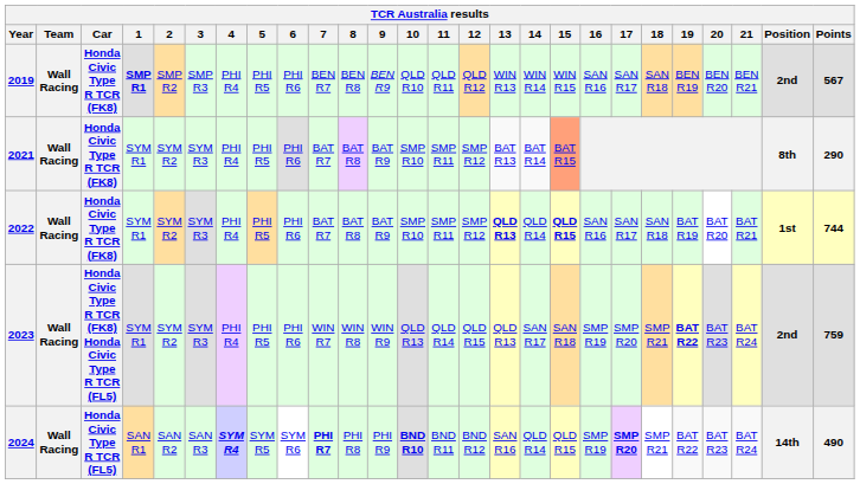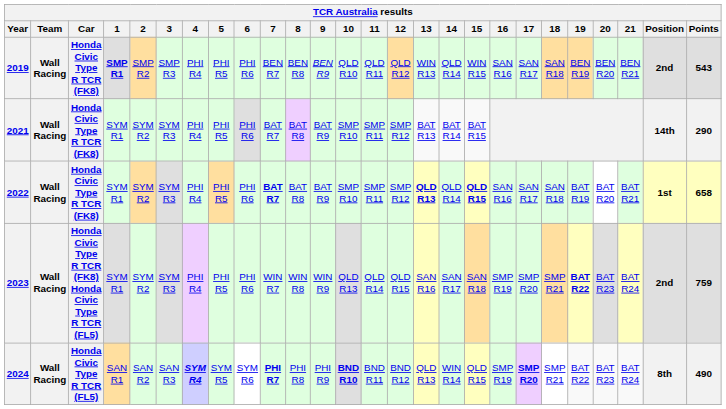2019 | 14: WIN R14 -> QLD R14
2019 | Points: 567 -> 543
2021 | 15: lightsalmon background -> no background
2021 | Position: 8th -> 14th
2022 | 7: normal -> bold
2022 | Points: 744 -> 658
2023 | 13: QLD R13 -> SAN R16
2024 | 13: SAN R16 -> QLD R13
2024 | 14: QLD R14 -> WIN R14
2024 | Position: 14th -> 8th
